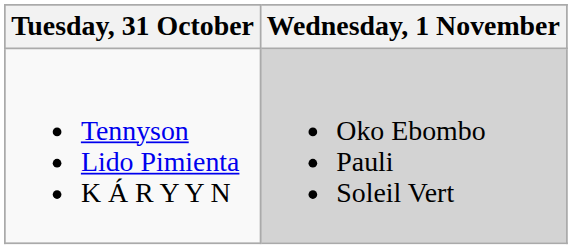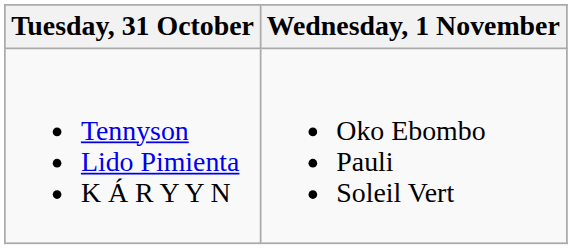Tennyson Lido Pimienta K Á R Y Y N | Wednesday, 1 November: lightgrey background -> no background
